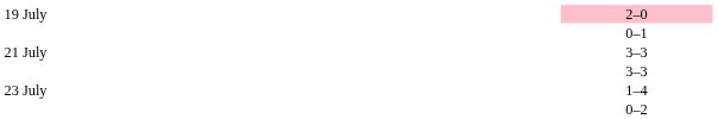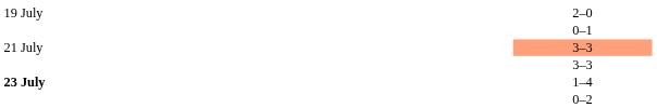2–0 | column 2: pink background -> no background
21 July / 3–3 | column 2: no background -> lightsalmon background
1–4 | column 1: normal -> bold
